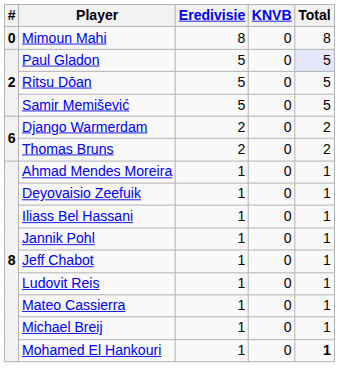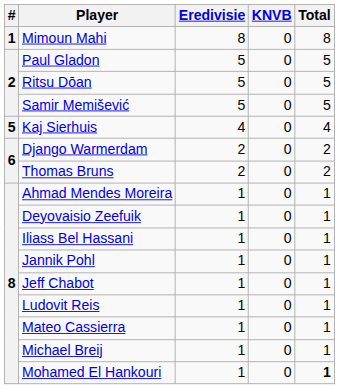Mimoun Mahi | #: 0 -> 1
Paul Gladon | Total: lavender background -> no background
+ row: 5 | Kaj Sierhuis | 4 | 0 | 4
